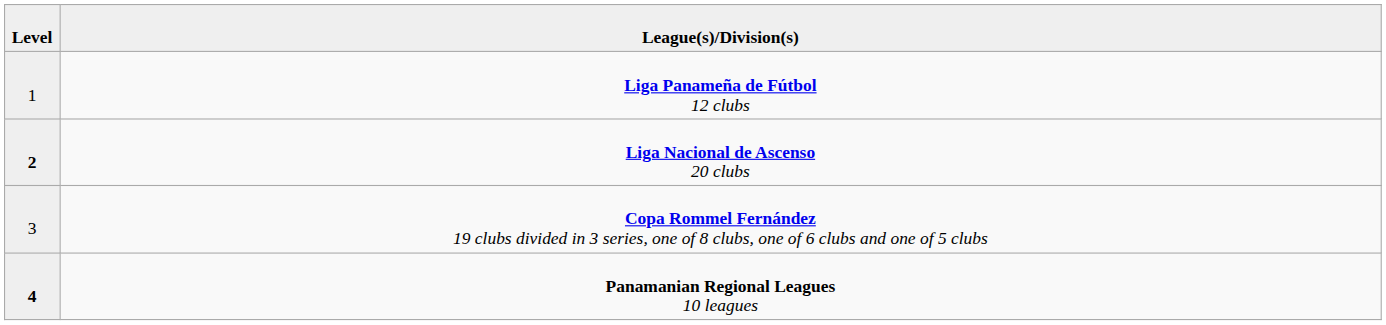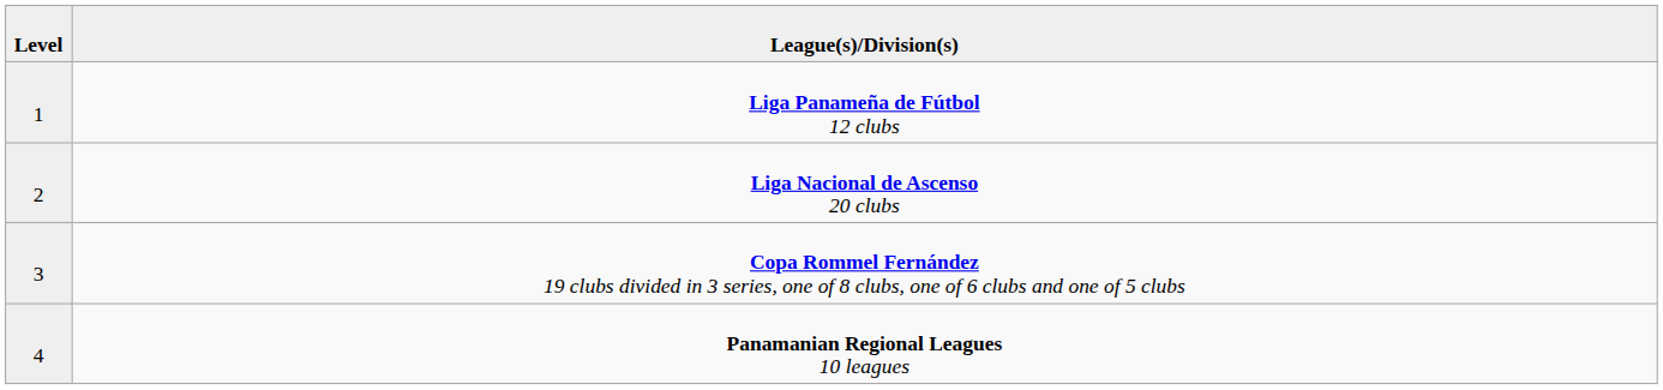Liga Nacional de Ascenso 20 clubs | column 1: bold -> normal
Panamanian Regional Leagues 10 leagues | column 1: bold -> normal
